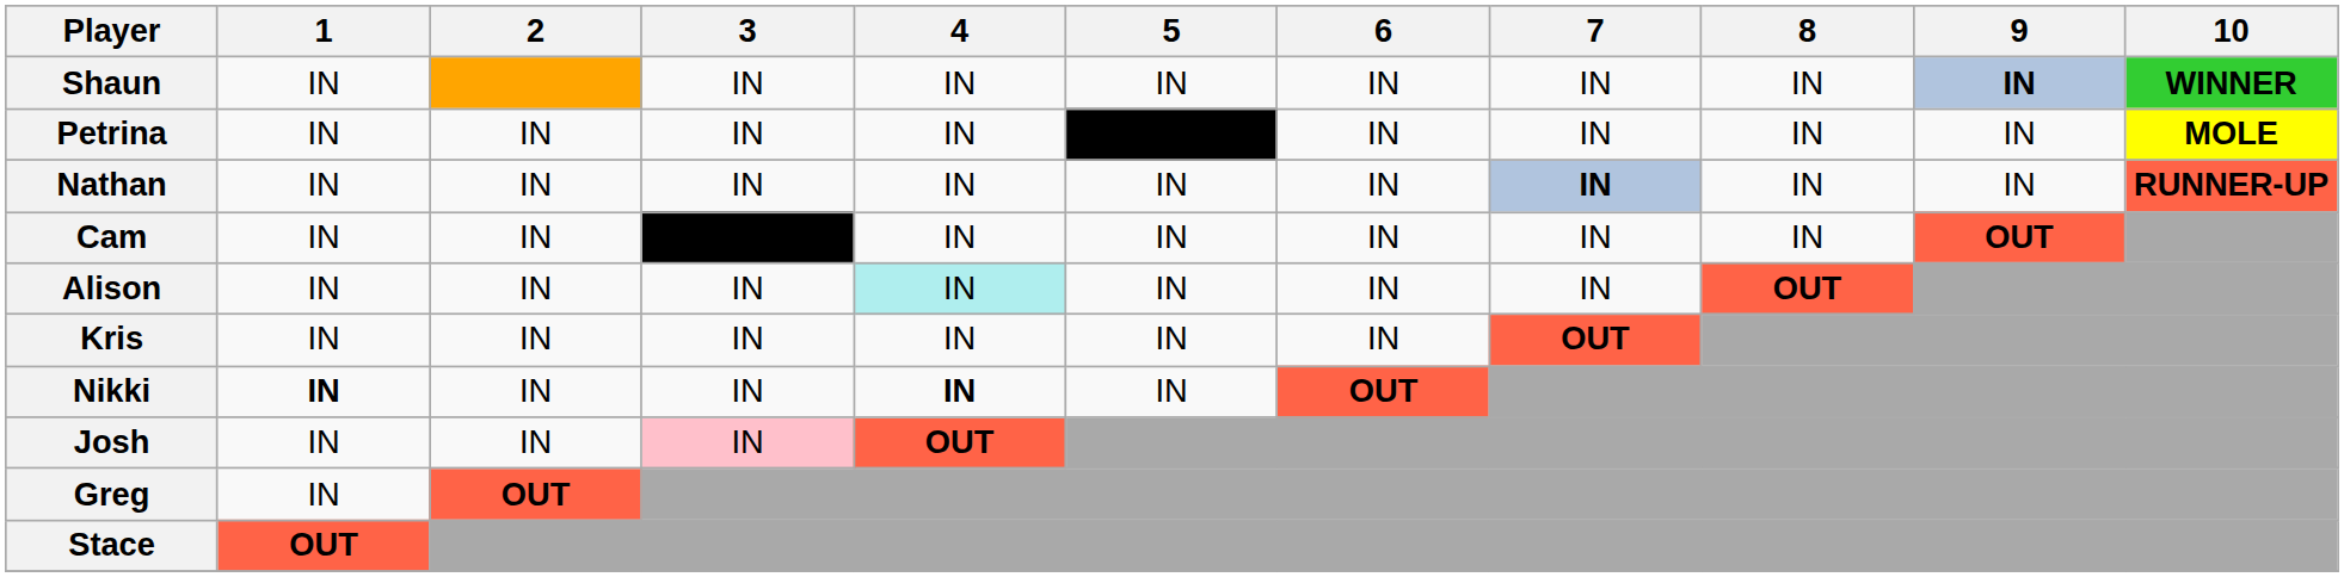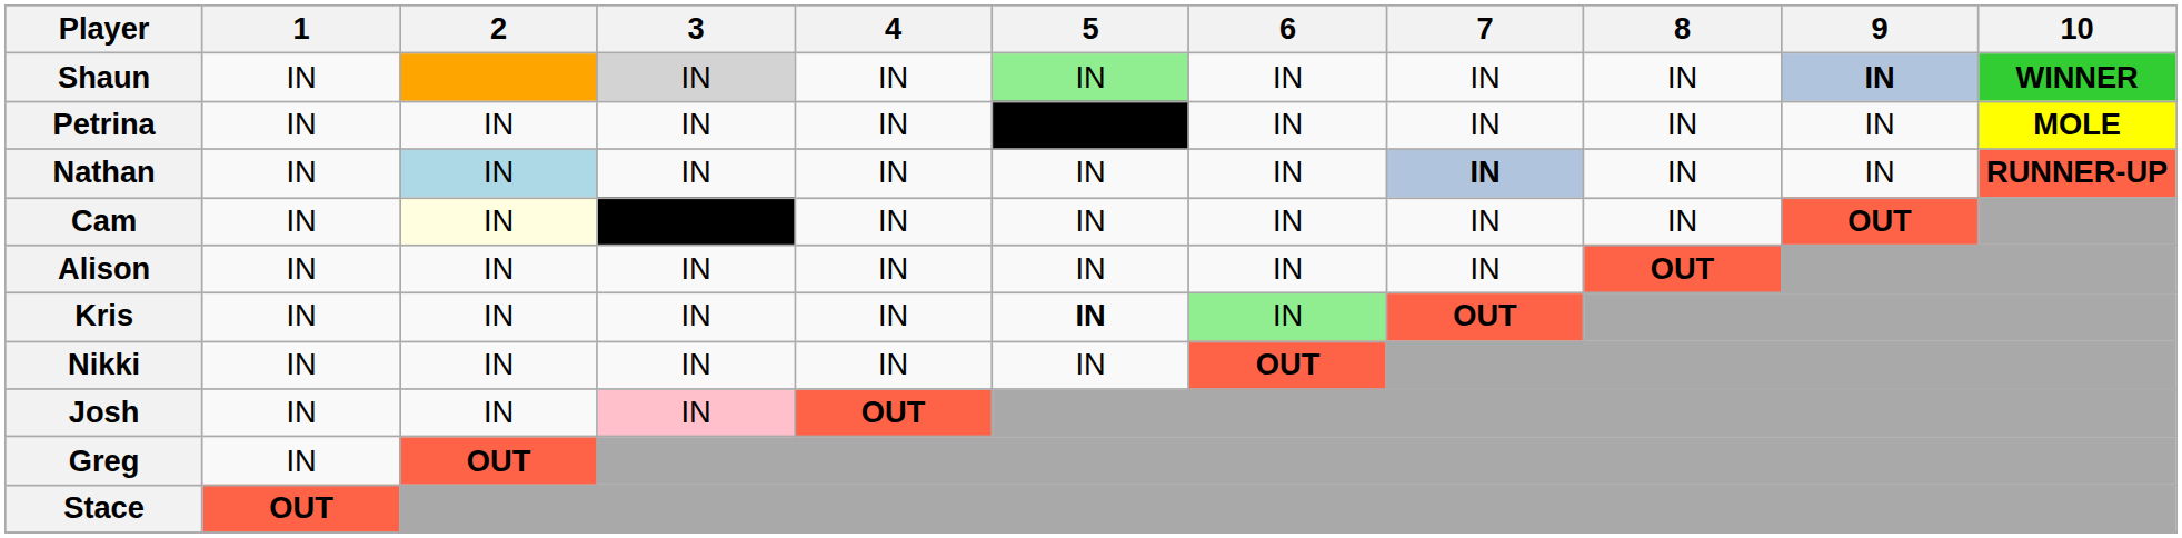Shaun | 3: no background -> lightgrey background
Shaun | 5: no background -> lightgreen background
Nathan | 2: no background -> lightblue background
Cam | 2: no background -> lightyellow background
Alison | 4: paleturquoise background -> no background
Kris | 5: normal -> bold
Kris | 6: no background -> lightgreen background
Nikki | 1: bold -> normal
Nikki | 4: bold -> normal
